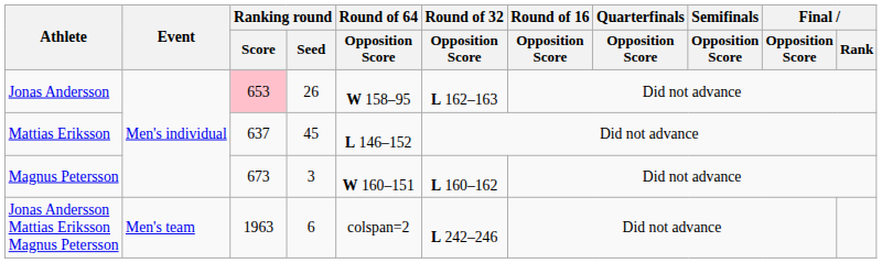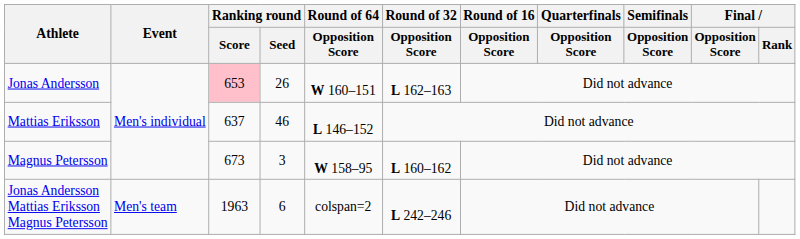Jonas Andersson | Round of 64 / Opposition Score: W 158–95 -> W 160–151
Mattias Eriksson | Ranking round / Seed: 45 -> 46
Magnus Petersson | Round of 64 / Opposition Score: W 160–151 -> W 158–95
